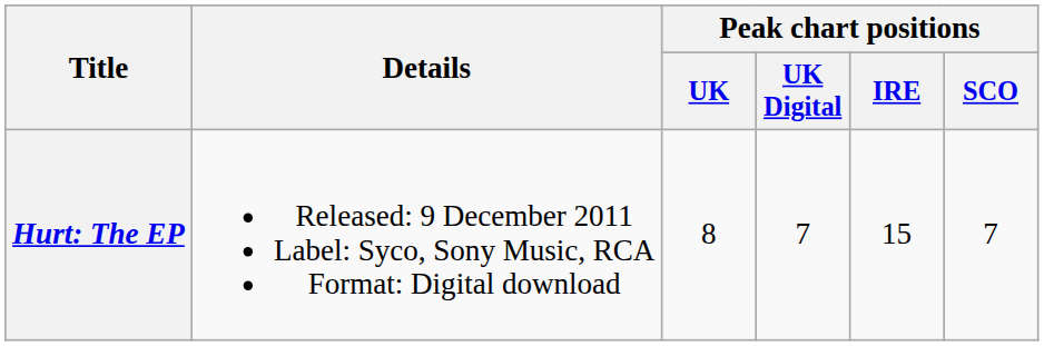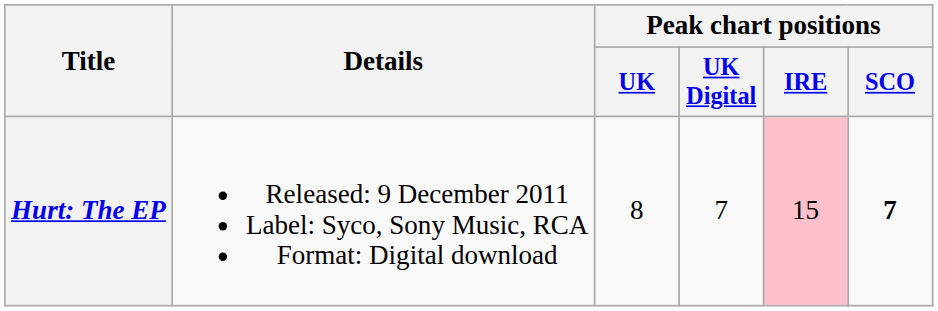Hurt: The EP | Peak chart positions / IRE: no background -> pink background
Hurt: The EP | Peak chart positions / SCO: normal -> bold
